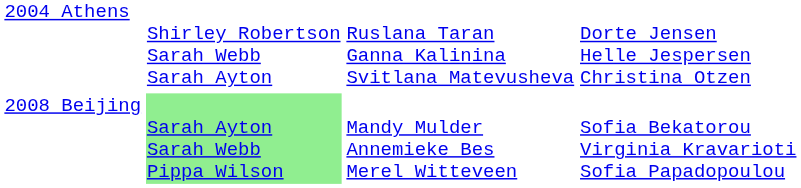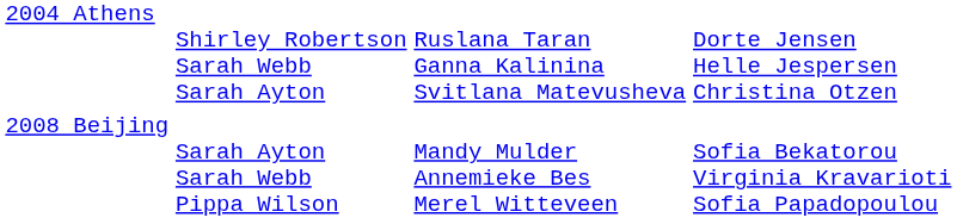2008 Beijing | column 2: lightgreen background -> no background
